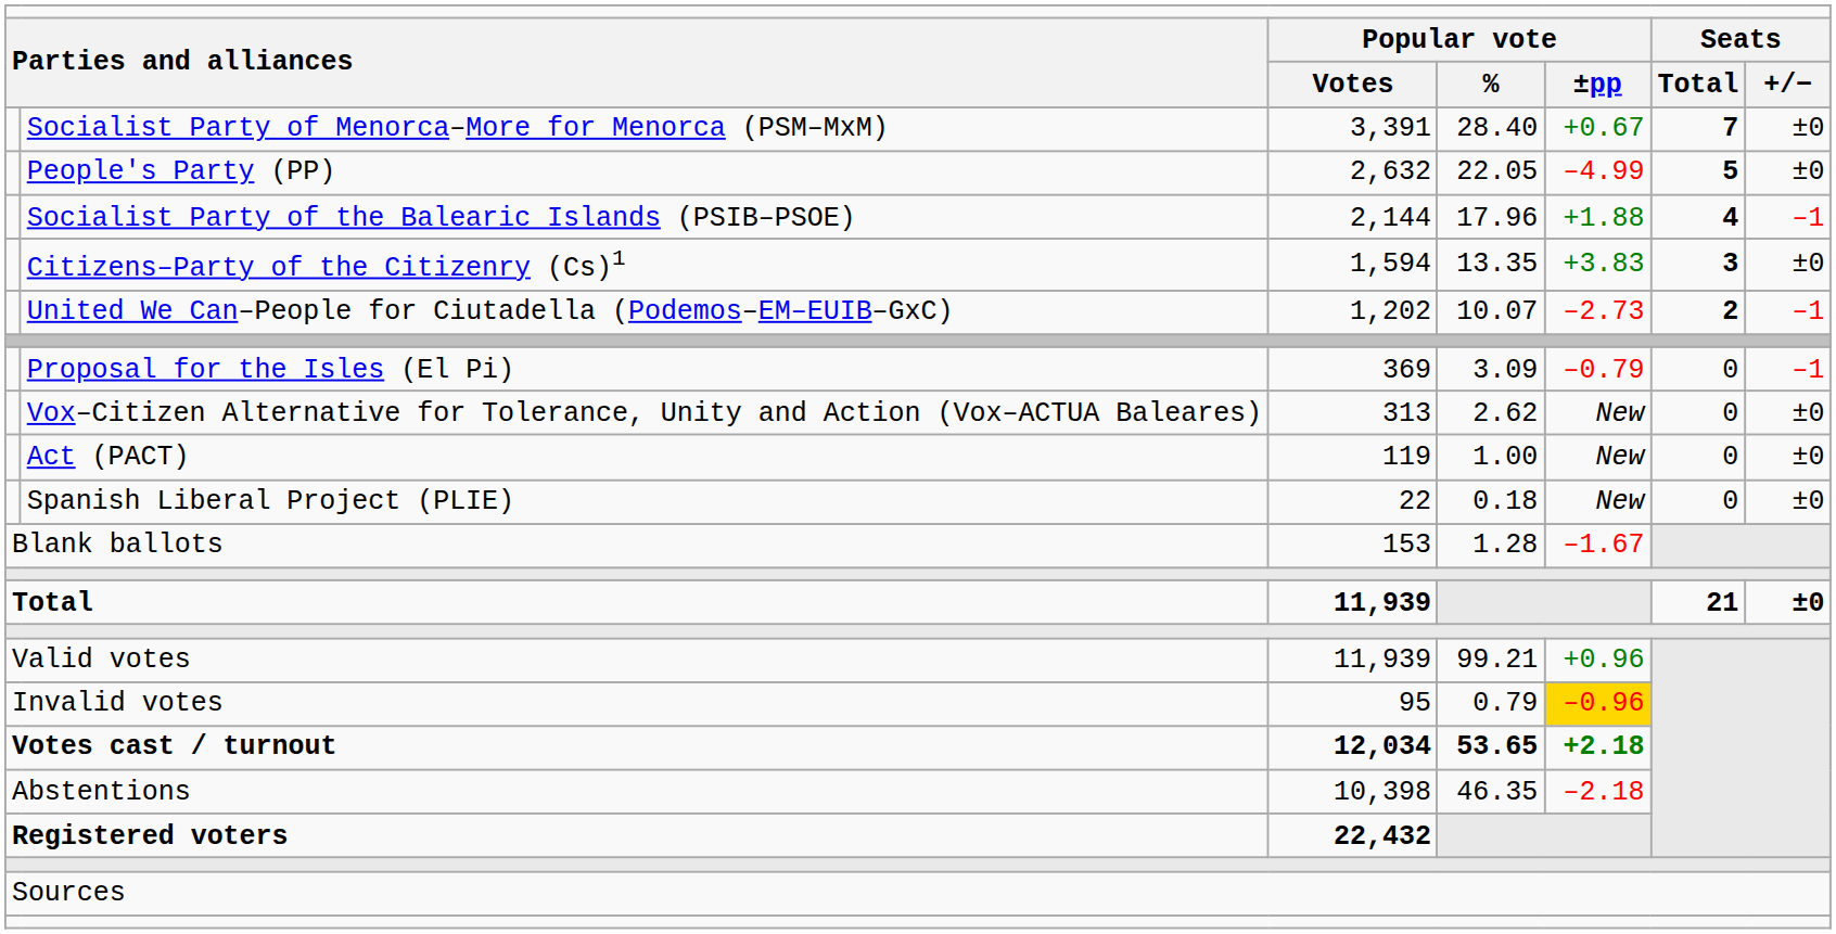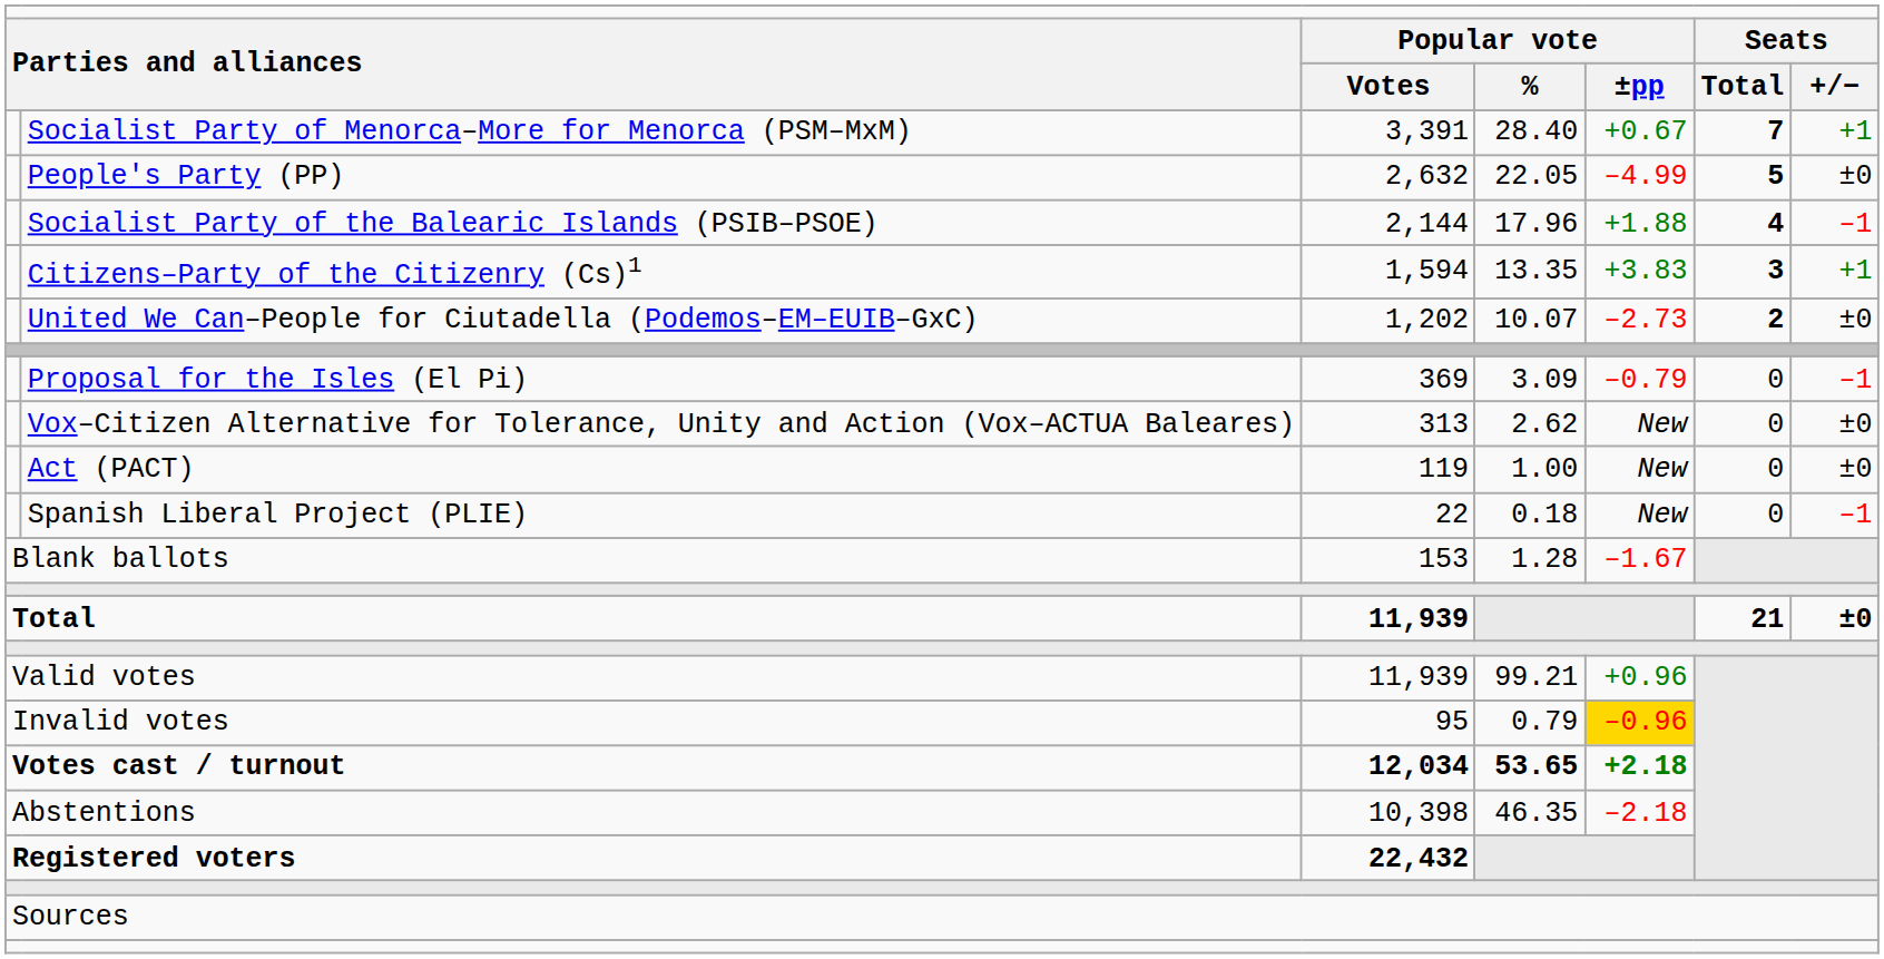Socialist Party of Menorca–More for Menorca (PSM–MxM) | column 7: ±0 -> +1
Citizens–Party of the Citizenry (Cs)1 | column 7: ±0 -> +1
United We Can–People for Ciutadella (Podemos–EM–EUIB–GxC) | column 7: –1 -> ±0
Spanish Liberal Project (PLIE) | column 7: ±0 -> –1
